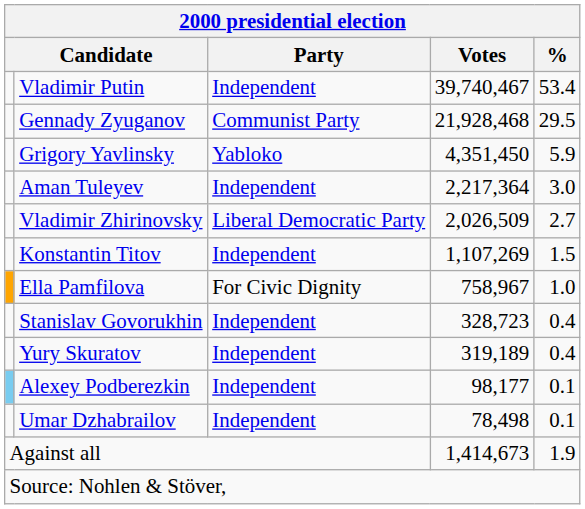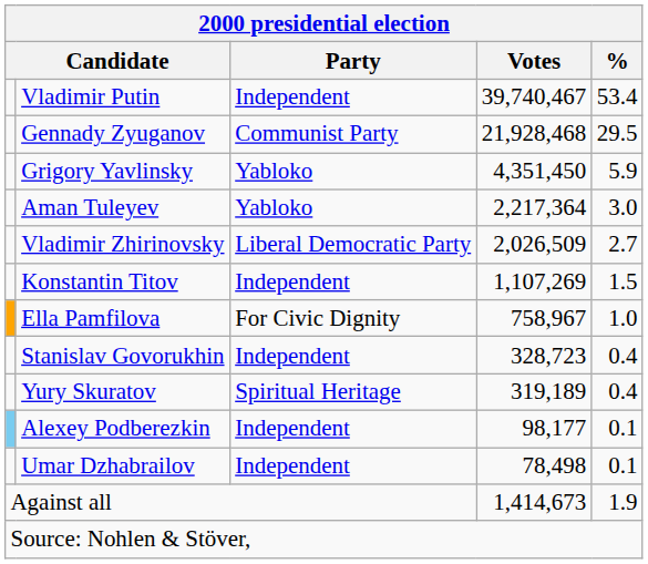Aman Tuleyev | Party: Independent -> Yabloko
Yury Skuratov | Party: Independent -> Spiritual Heritage
